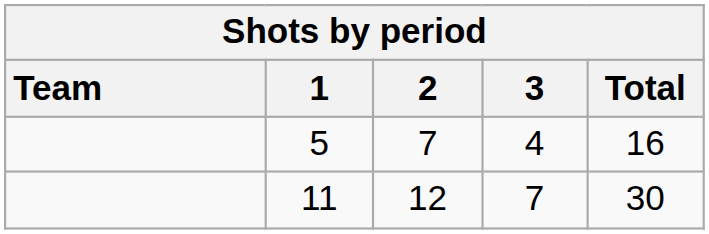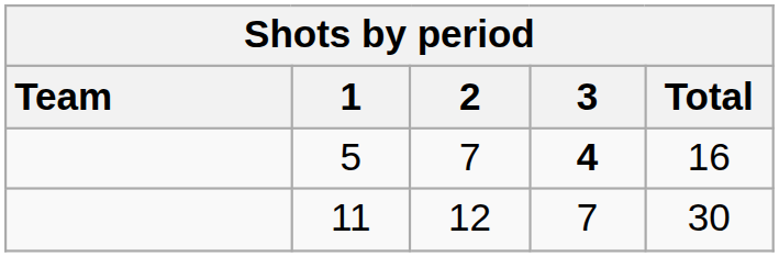5 | 3: normal -> bold
